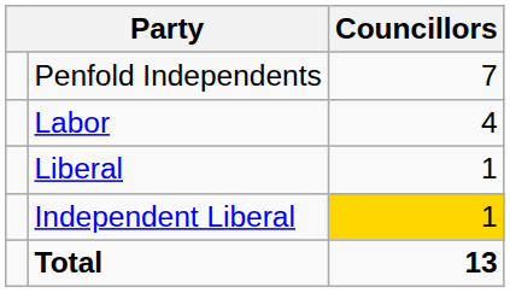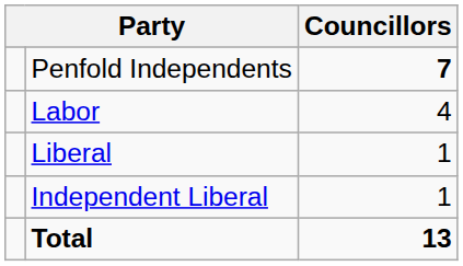Penfold Independents | Councillors: normal -> bold
Independent Liberal | Councillors: gold background -> no background
